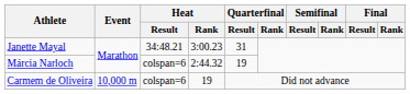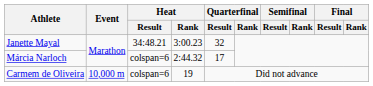Janette Mayal | Quarterfinal / Result: 31 -> 32
Márcia Narloch | Quarterfinal / Result: 19 -> 17
